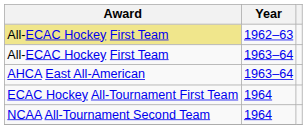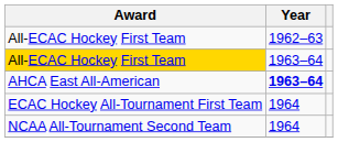row 2 | Award: khaki background -> no background
row 3 | Award: no background -> gold background
row 4 | Year: normal -> bold
